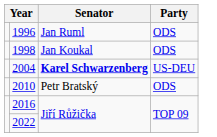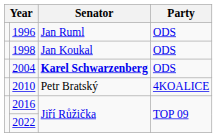2004 | Party: US-DEU -> ODS
2010 | Party: ODS -> 4KOALICE
